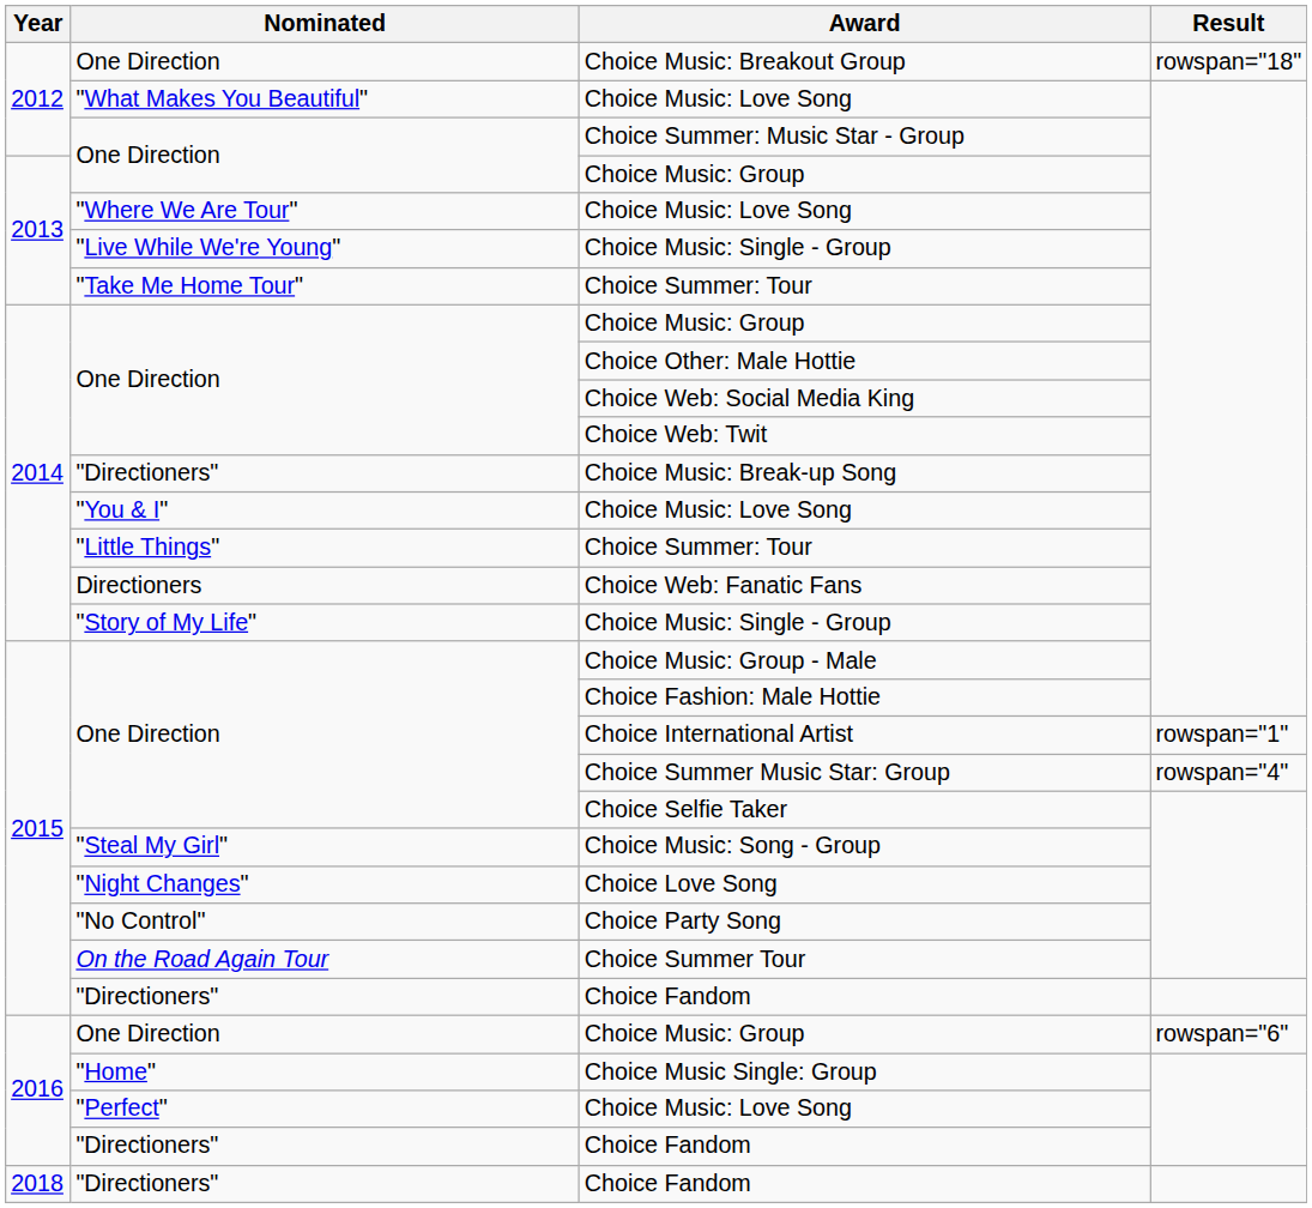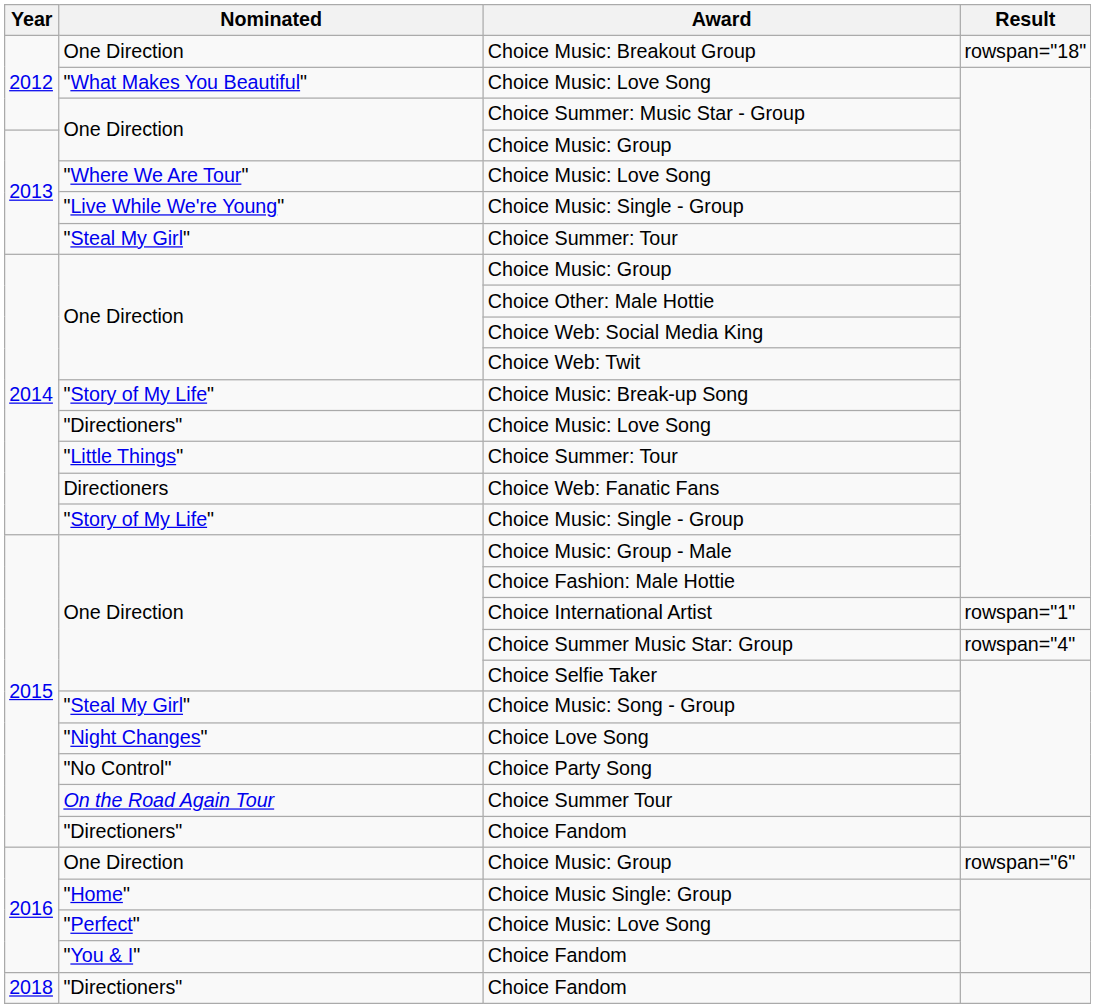2013 / Choice Summer: Tour | Nominated: "Take Me Home Tour" -> "Steal My Girl"
Choice Music: Break-up Song | Nominated: "Directioners" -> "Story of My Life"
2014 / Choice Music: Love Song | Nominated: "You & I" -> "Directioners"
2016 / Choice Fandom | Nominated: "Directioners" -> "You & I"
